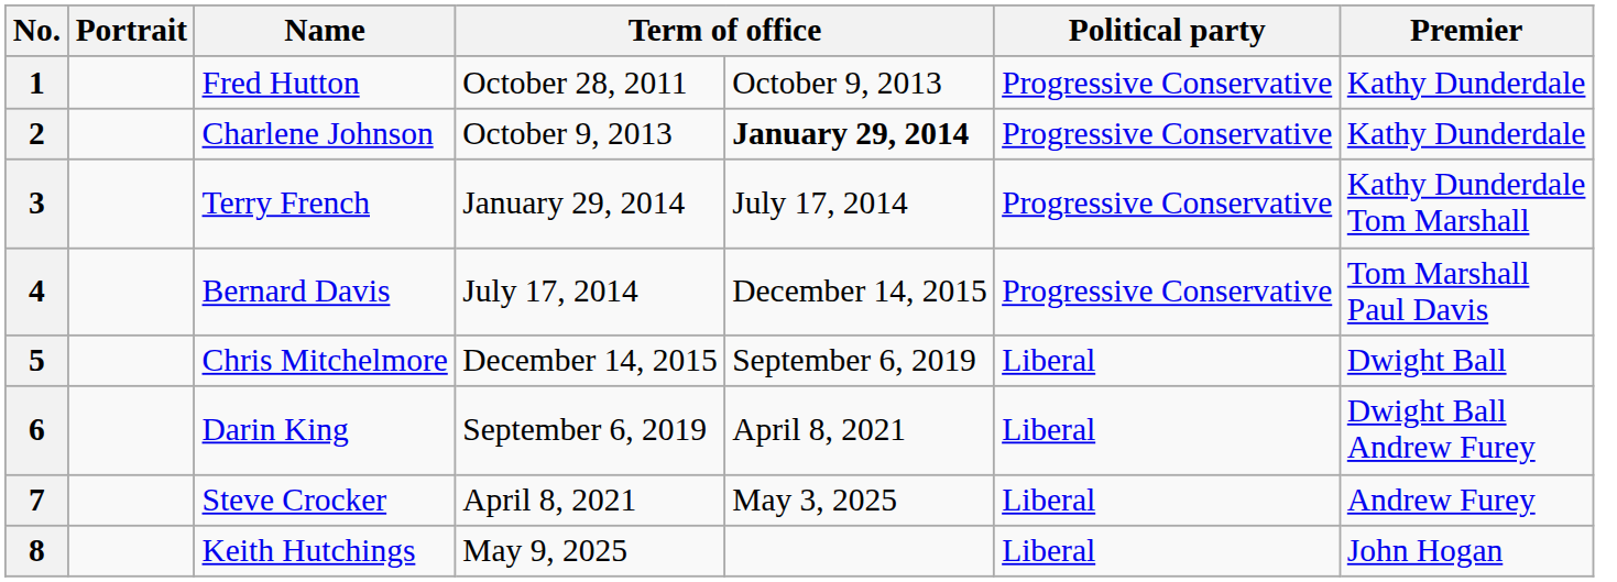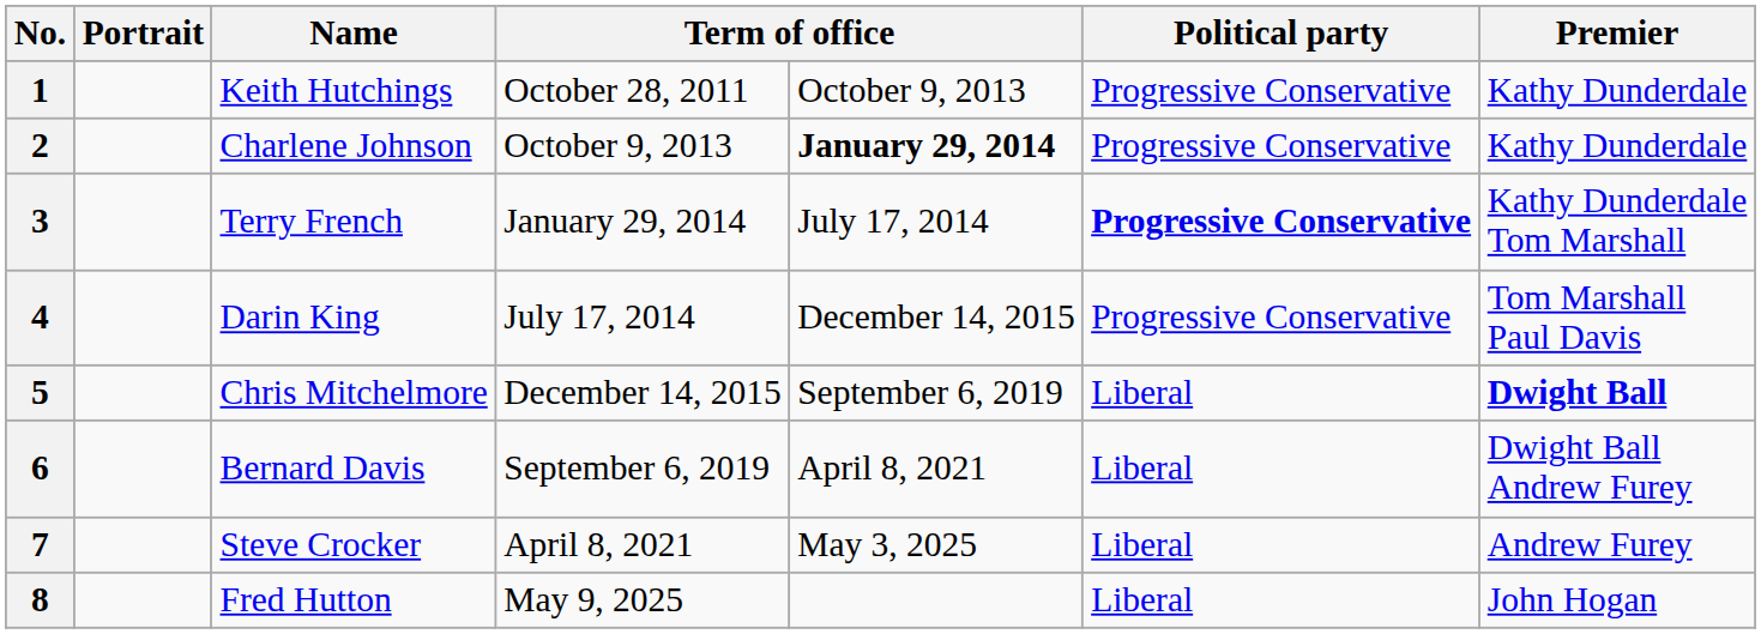1 | Name: Fred Hutton -> Keith Hutchings
3 | Political party: normal -> bold
4 | Name: Bernard Davis -> Darin King
5 | Premier: normal -> bold
6 | Name: Darin King -> Bernard Davis
8 | Name: Keith Hutchings -> Fred Hutton
